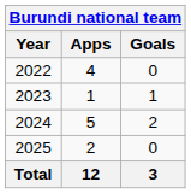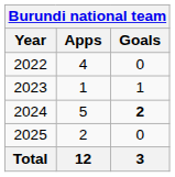2024 | Goals: normal -> bold
